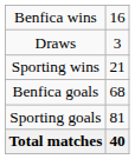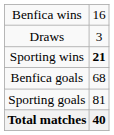Sporting wins | column 2: normal -> bold
